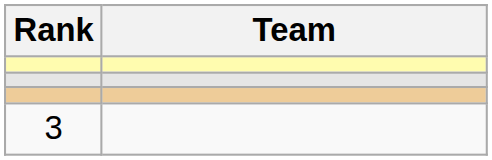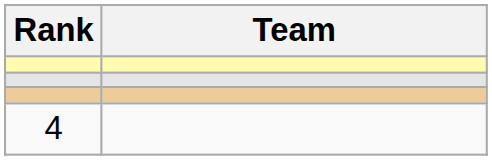row 5 | Rank: 3 -> 4
